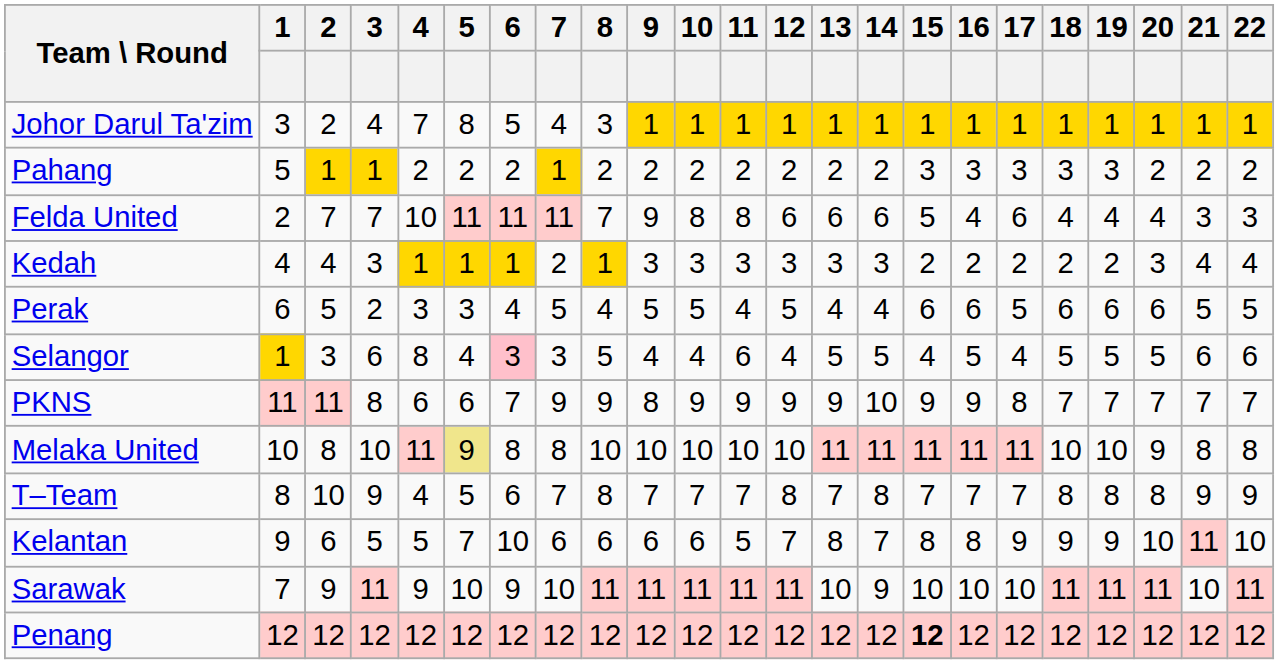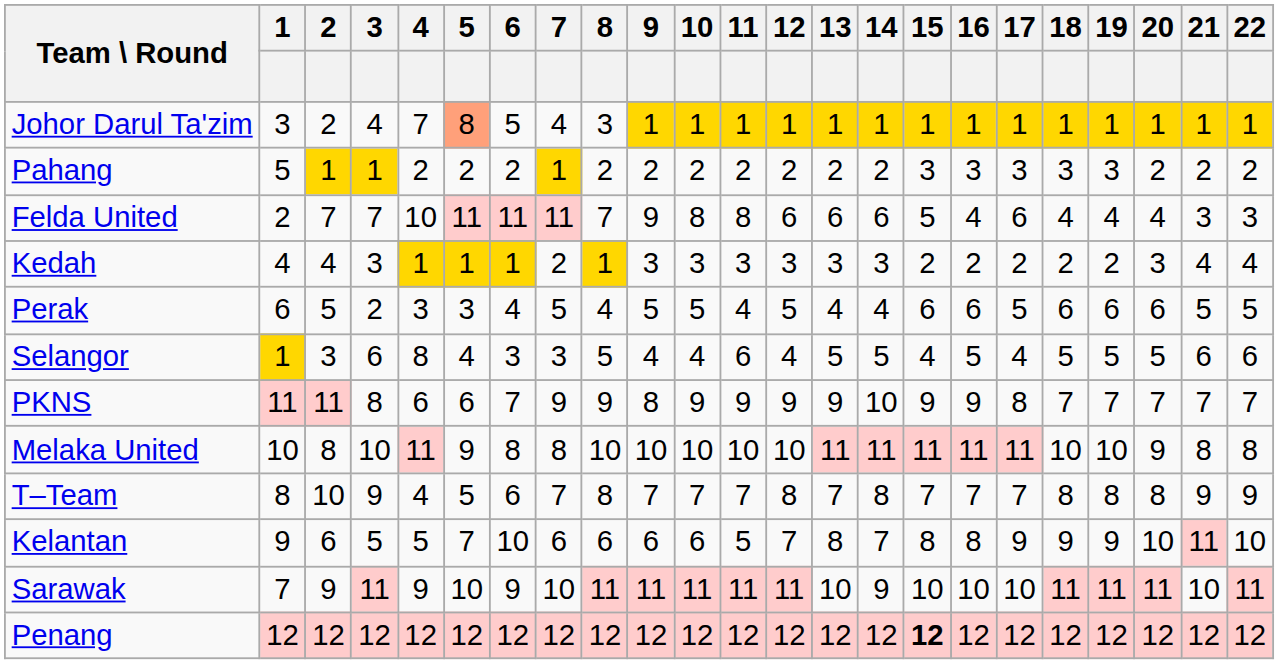Johor Darul Ta'zim | 5: no background -> lightsalmon background
Selangor | 6: pink background -> no background
Melaka United | 5: khaki background -> no background
